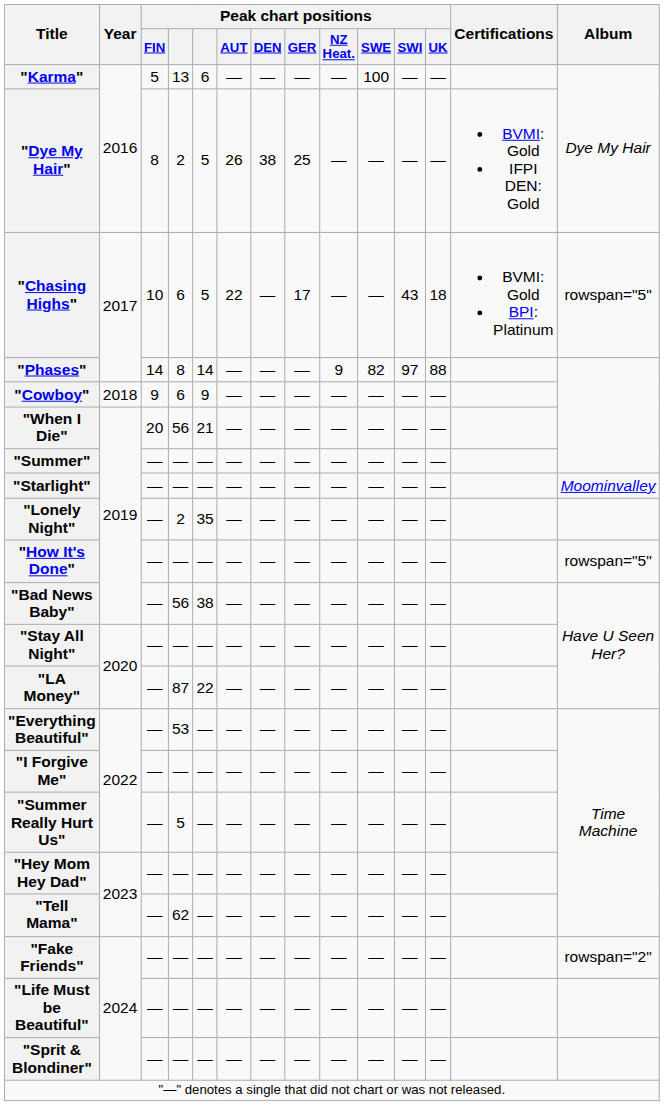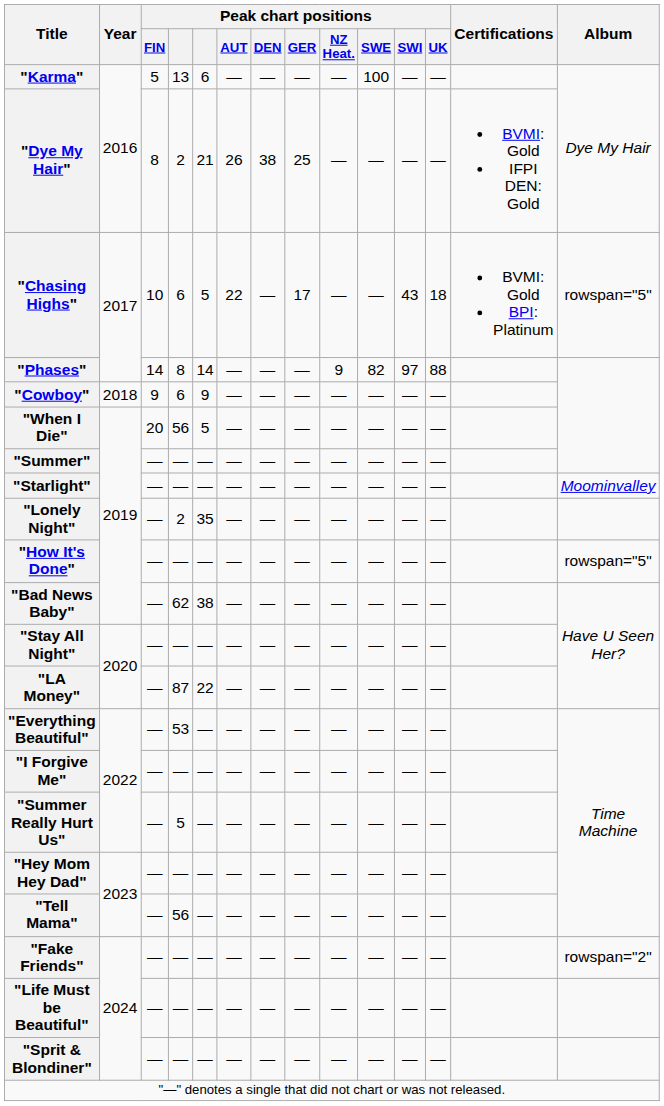"Dye My Hair" | column 5: 5 -> 21
"When I Die" | column 5: 21 -> 5
"Bad News Baby" | column 4: 56 -> 62
"Tell Mama" | column 4: 62 -> 56
